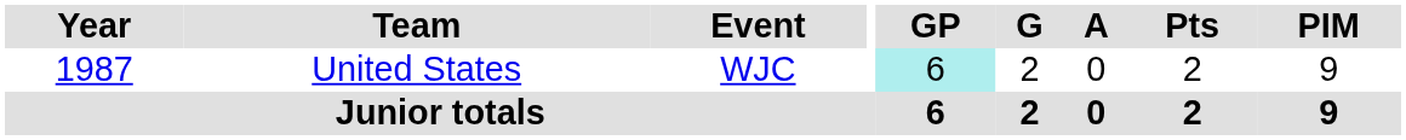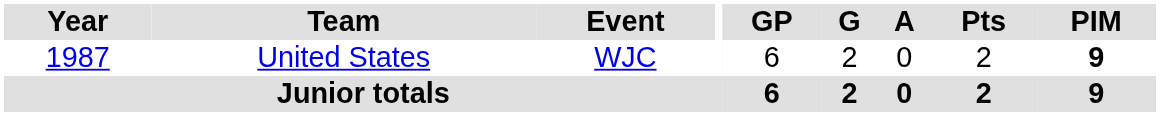United States | GP: paleturquoise background -> no background
United States | PIM: normal -> bold
